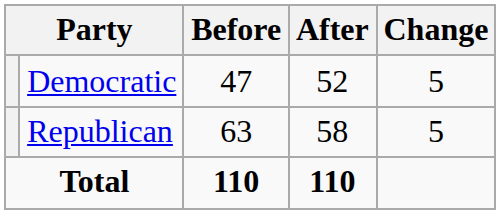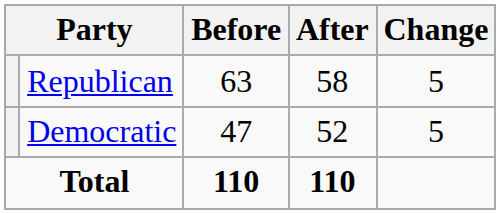rows swapped: Republican <-> Democratic
